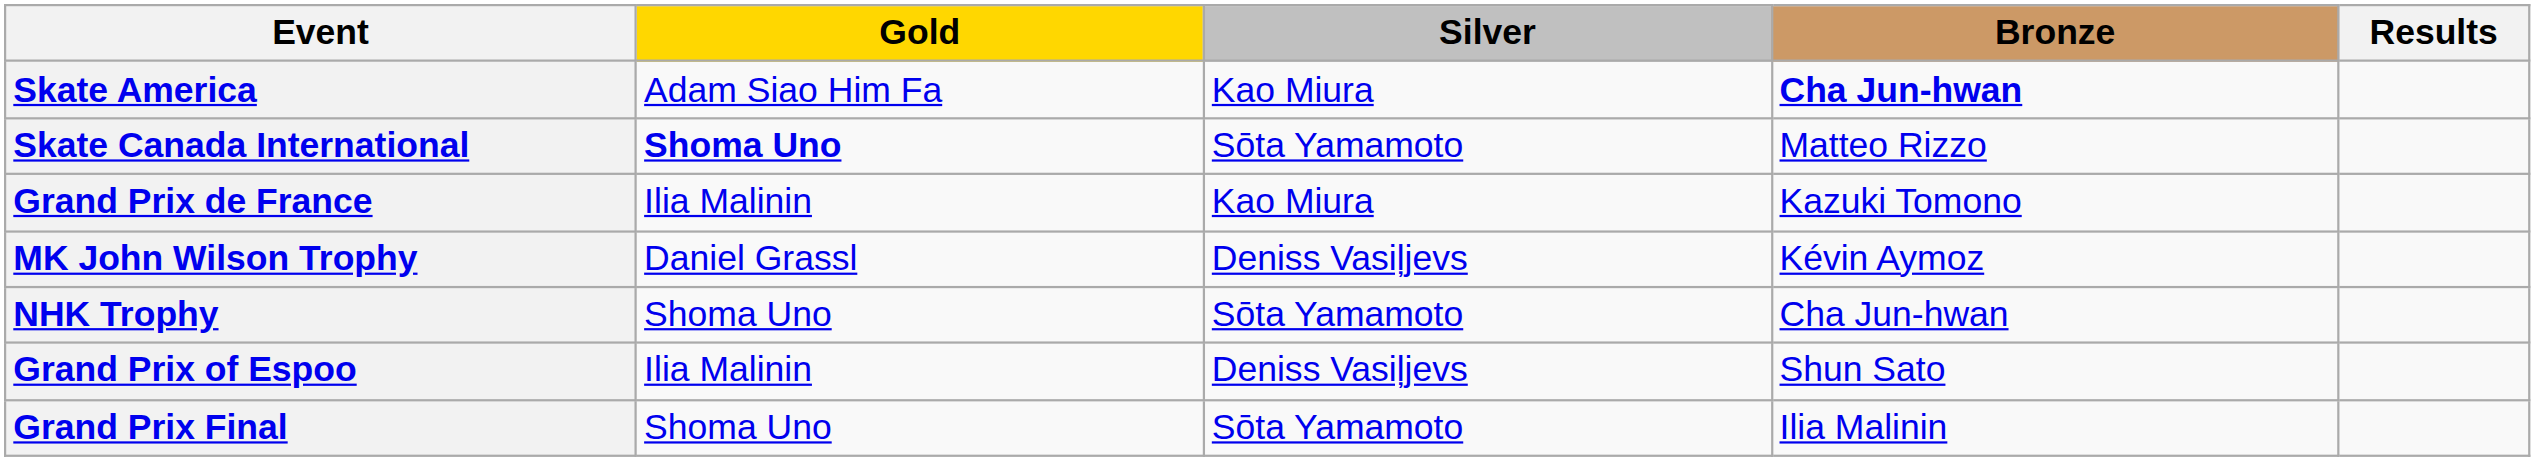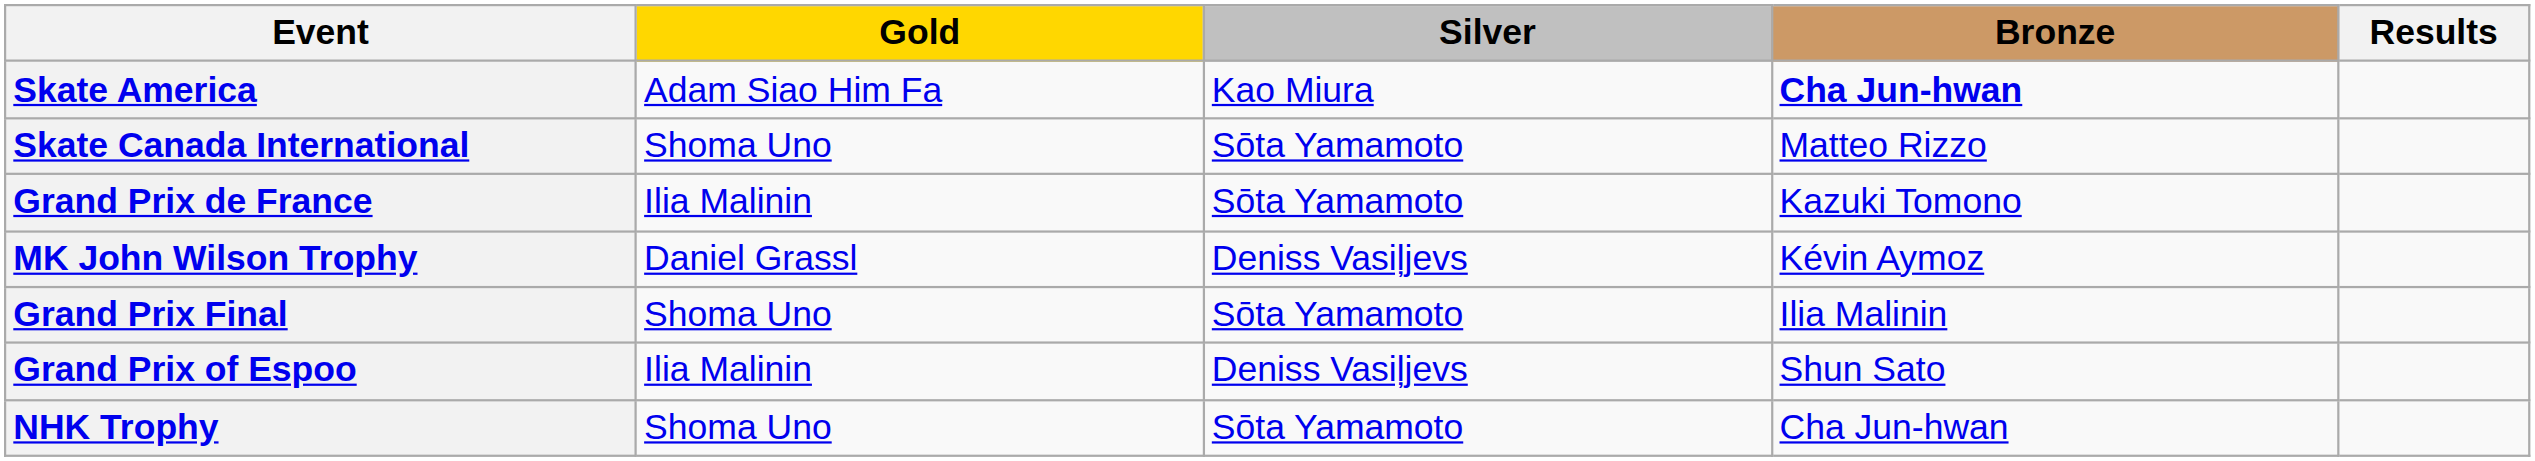Skate Canada International | Gold: bold -> normal
Grand Prix de France | Silver: Kao Miura -> Sōta Yamamoto
rows swapped: NHK Trophy <-> Grand Prix Final
